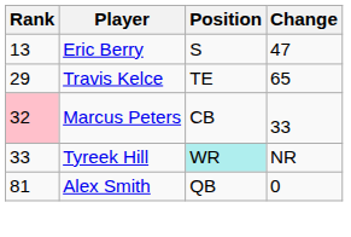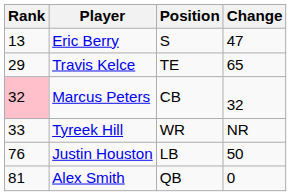Marcus Peters | Change: 33 -> 32
Tyreek Hill | Position: paleturquoise background -> no background
+ row: 76 | Justin Houston | LB | 50
